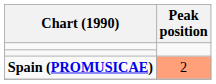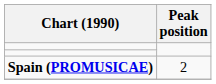row 4 | Peak position: lightsalmon background -> no background
